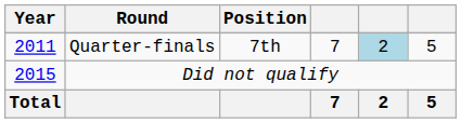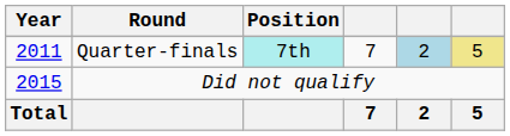Quarter-finals | Position: no background -> paleturquoise background
Quarter-finals | column 6: no background -> khaki background
